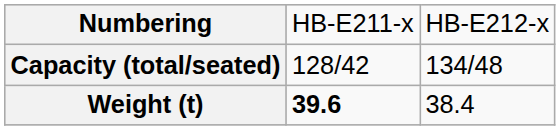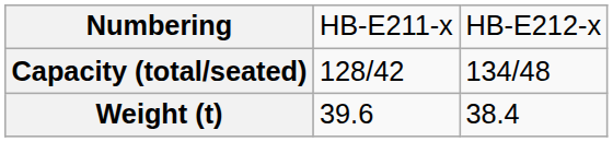Weight (t) | column 2: bold -> normal
